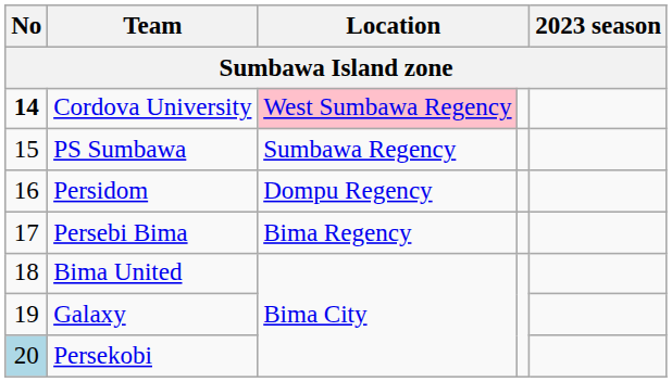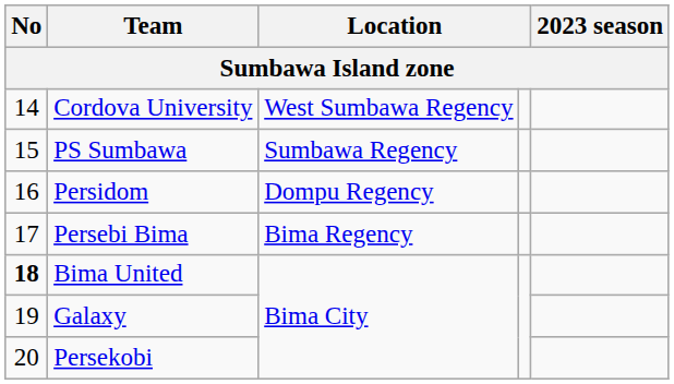Cordova University | No: bold -> normal
Cordova University | column 3: pink background -> no background
Bima United | No: normal -> bold
Persekobi | No: lightblue background -> no background
